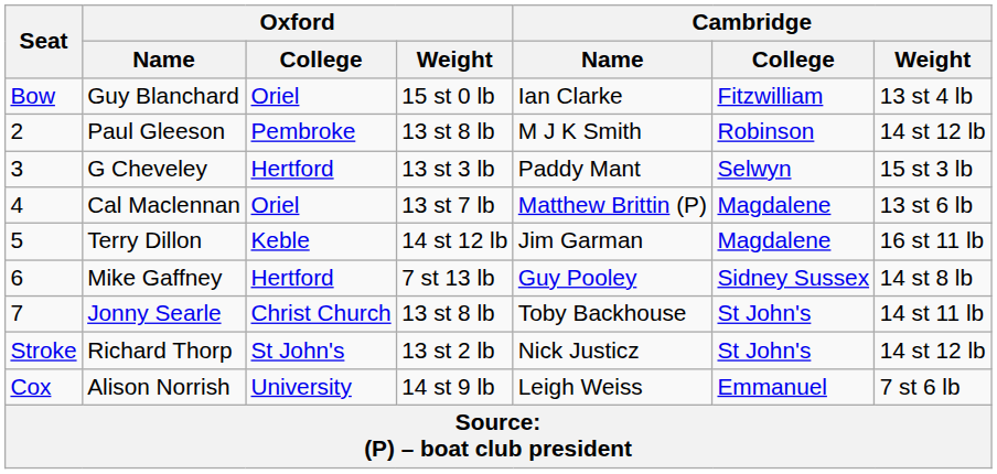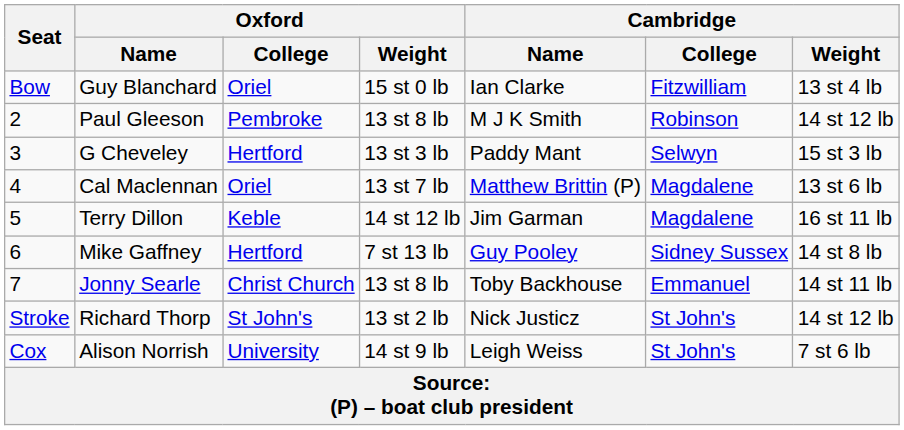Jonny Searle | Cambridge / College: St John's -> Emmanuel
Alison Norrish | Cambridge / College: Emmanuel -> St John's
